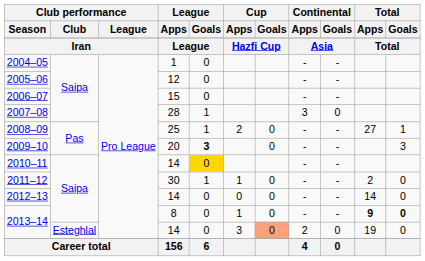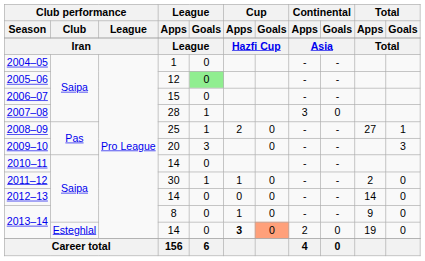2005–06 | League / Goals: no background -> lightgreen background
2009–10 | League / Goals: bold -> normal
2010–11 | League / Goals: gold background -> no background
2013–14 / 8 | Total / Apps: bold -> normal
2013–14 / 8 | Total / Goals: bold -> normal
2013–14 / 14 | Cup / Apps: normal -> bold
